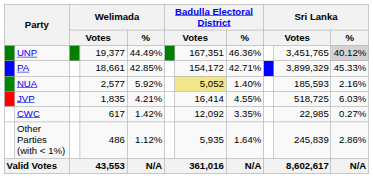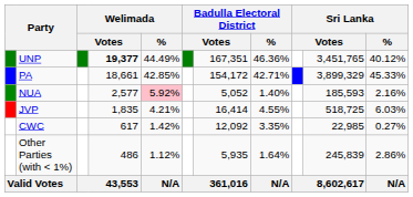UNP | column 4: normal -> bold
UNP | Sri Lanka / %: lightgrey background -> no background
NUA | Welimada / %: no background -> pink background
NUA | column 7: khaki background -> no background
